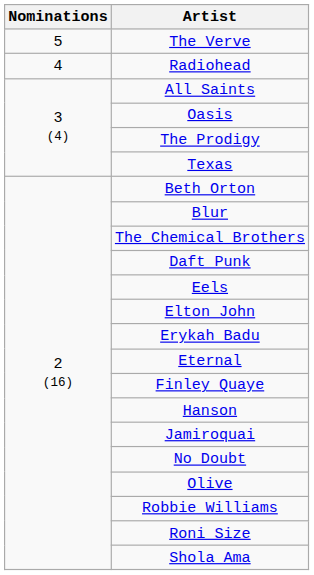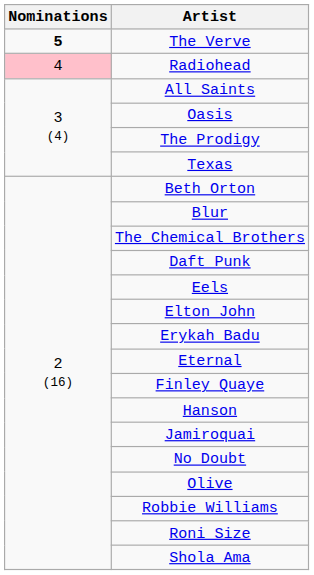The Verve | Nominations: normal -> bold
Radiohead | Nominations: no background -> pink background
